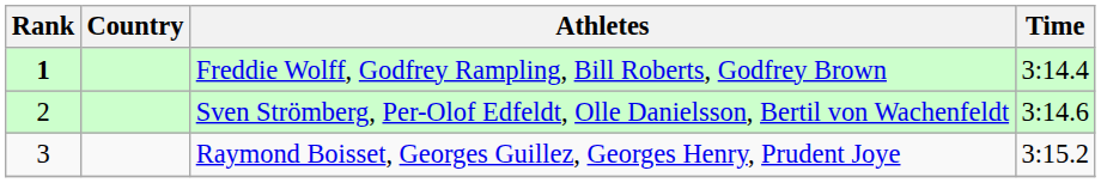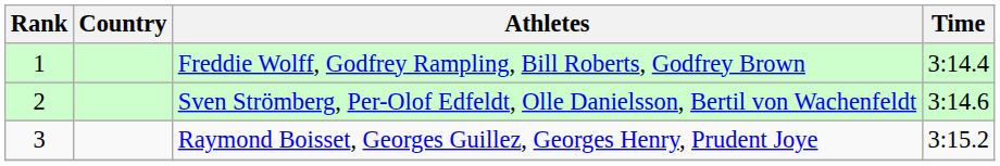Freddie Wolff, Godfrey Rampling, Bill Roberts, Godfrey Brown | Rank: bold -> normal
